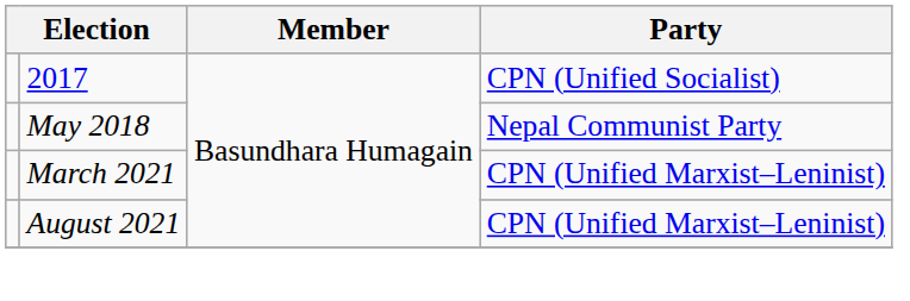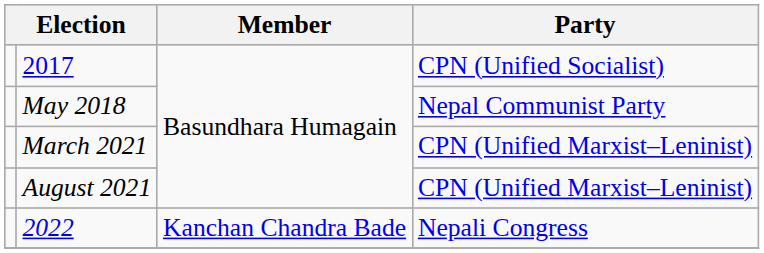+ row: 2022 | Kanchan Chandra Bade | Nepali Congress
